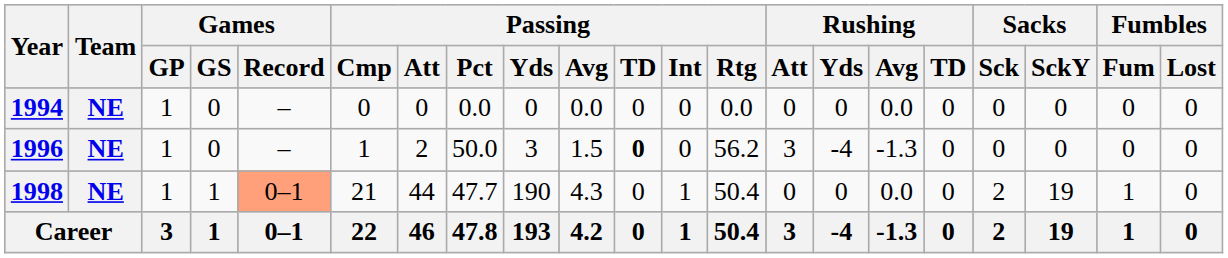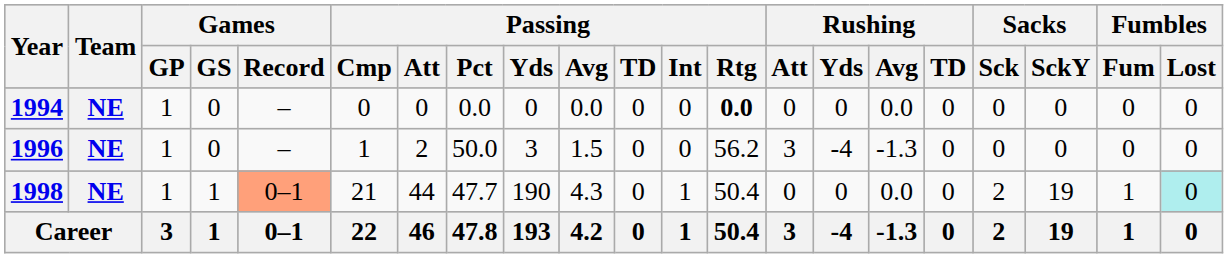1994 | Passing / Rtg: normal -> bold
1996 | Passing / TD: bold -> normal
1998 | Fumbles / Lost: no background -> paleturquoise background
